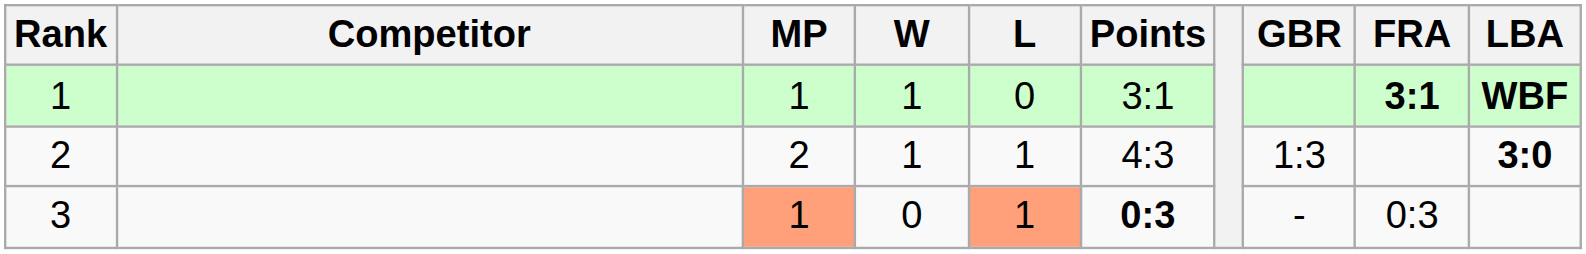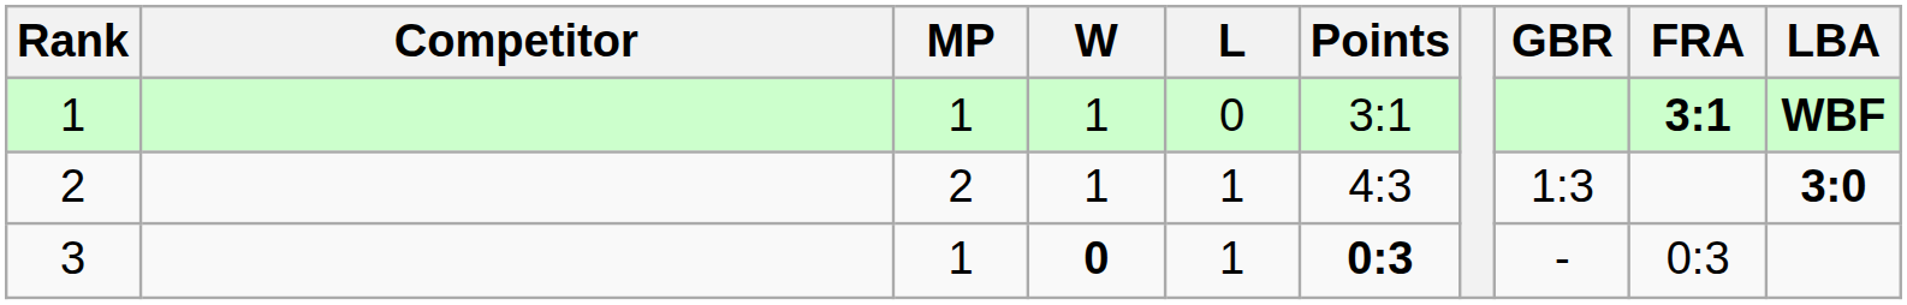3 | MP: lightsalmon background -> no background
3 | W: normal -> bold
3 | L: lightsalmon background -> no background
